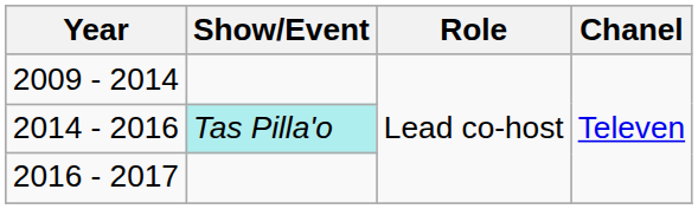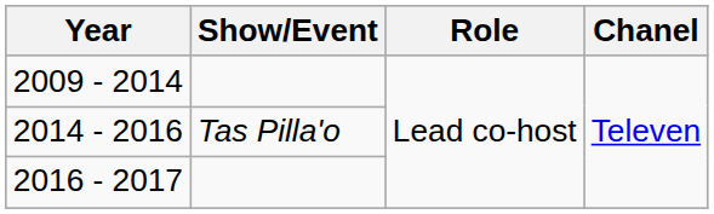2014 - 2016 | Show/Event: paleturquoise background -> no background
